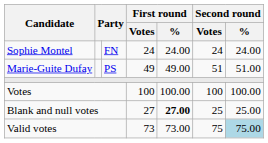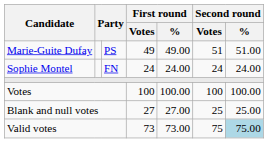rows swapped: Marie-Guite Dufay <-> Sophie Montel
Blank and null votes | First round / %: bold -> normal
